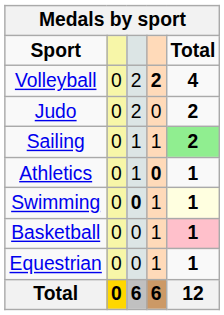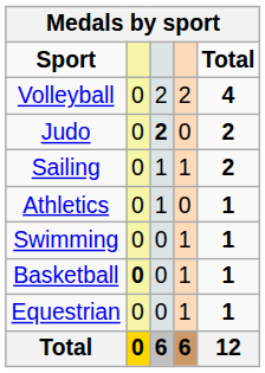Volleyball | column 4: bold -> normal
Judo | column 3: normal -> bold
Sailing | Total: lightgreen background -> no background
Athletics | column 4: bold -> normal
Swimming | column 3: bold -> normal
Swimming | Total: lightyellow background -> no background
Basketball | column 2: normal -> bold
Basketball | Total: pink background -> no background
